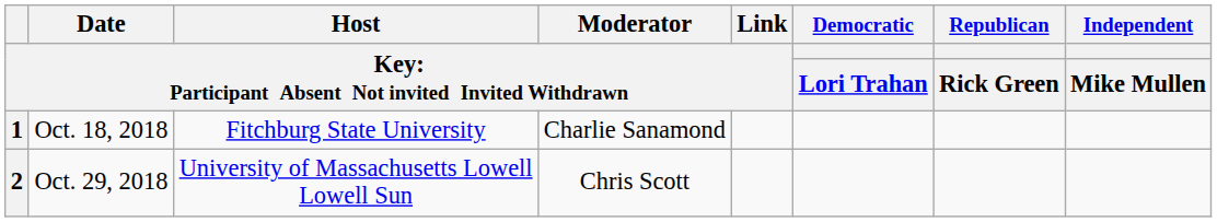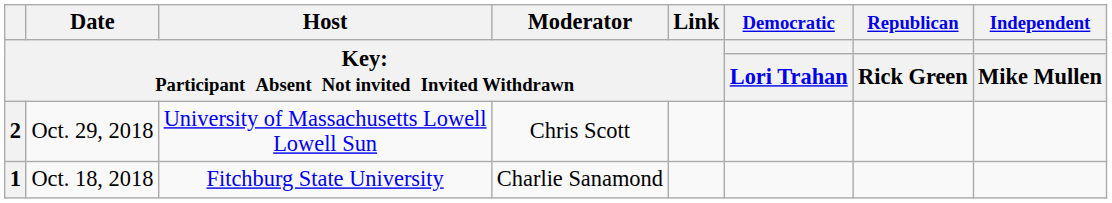rows swapped: 1 <-> 2
